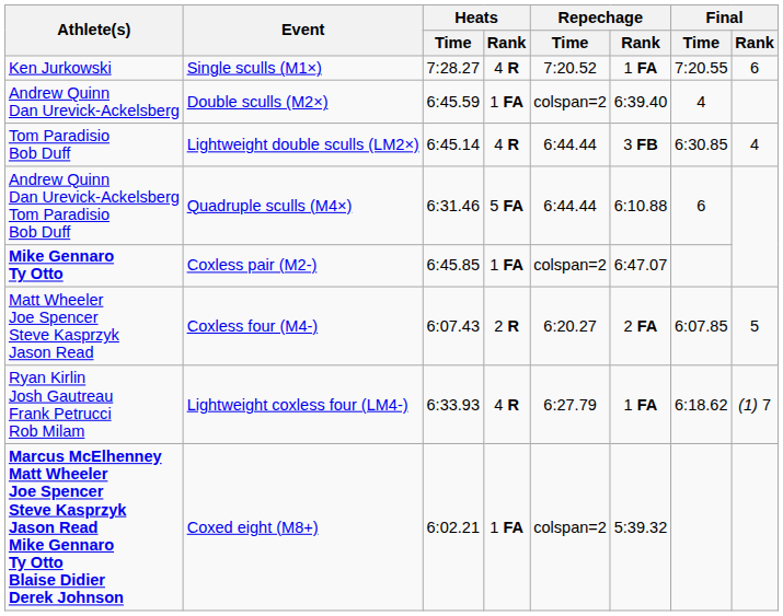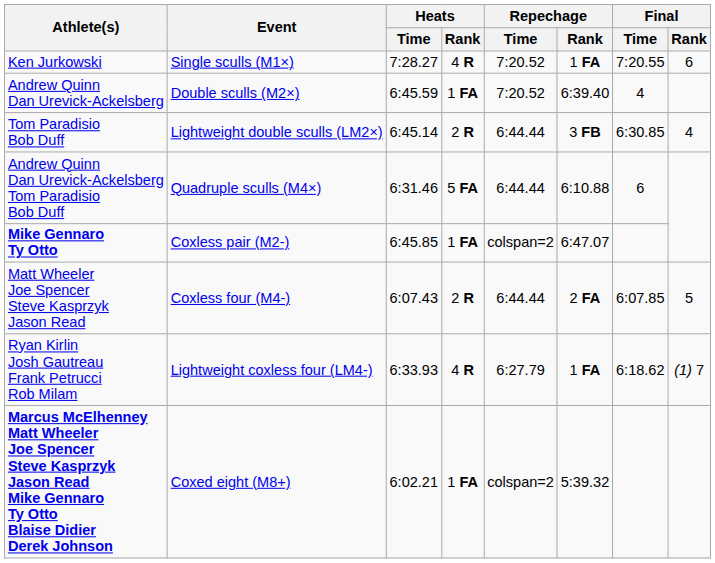Andrew Quinn Dan Urevick-Ackelsberg | Repechage / Time: colspan=2 -> 7:20.52
Tom Paradisio Bob Duff | Heats / Rank: 4 R -> 2 R
Matt Wheeler Joe Spencer Steve Kasprzyk Jason Read | Repechage / Time: 6:20.27 -> 6:44.44
